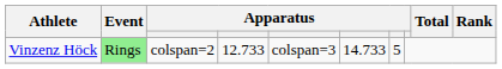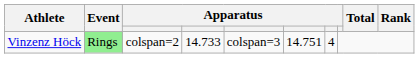Vinzenz Höck | column 4: 12.733 -> 14.733
Vinzenz Höck | column 6: 14.733 -> 14.751
Vinzenz Höck | column 7: 5 -> 4
